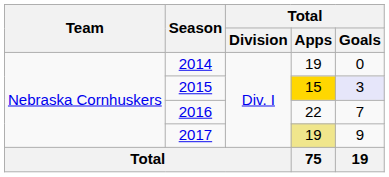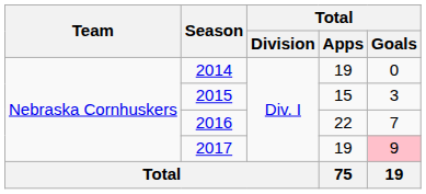2015 | Total / Apps: gold background -> no background
2015 | Total / Goals: lavender background -> no background
2017 | Total / Apps: khaki background -> no background
2017 | Total / Goals: no background -> pink background
